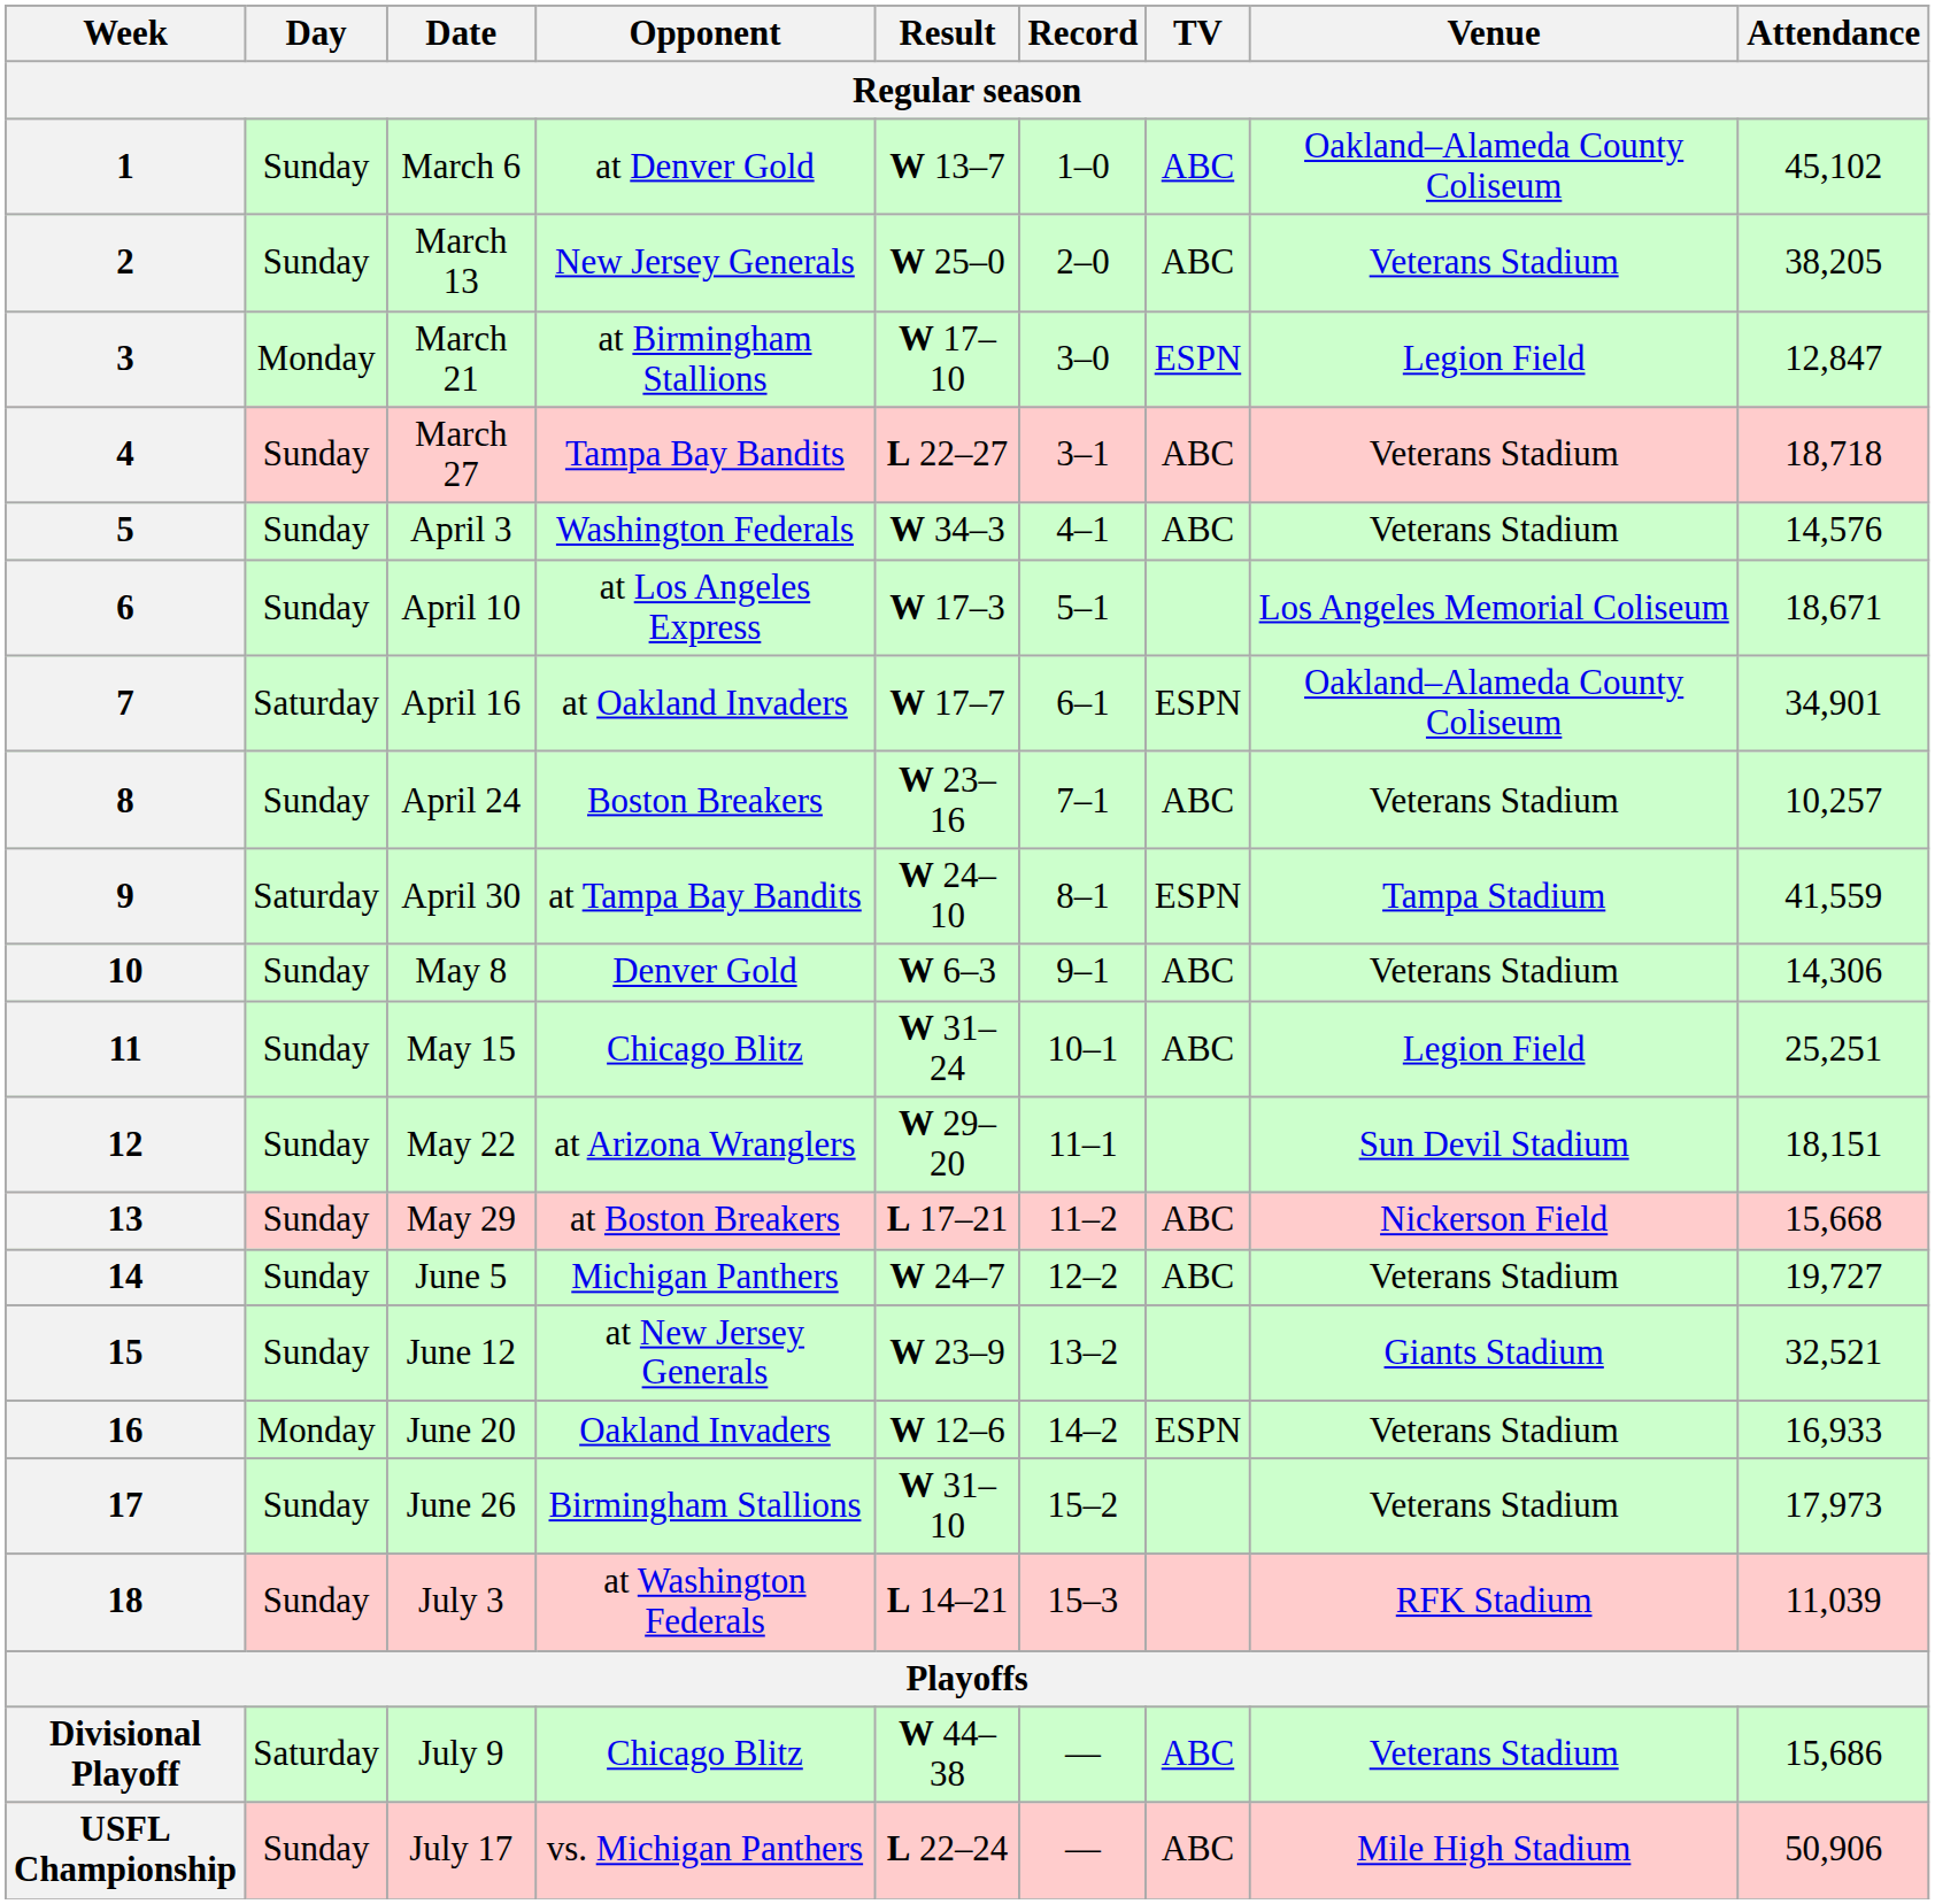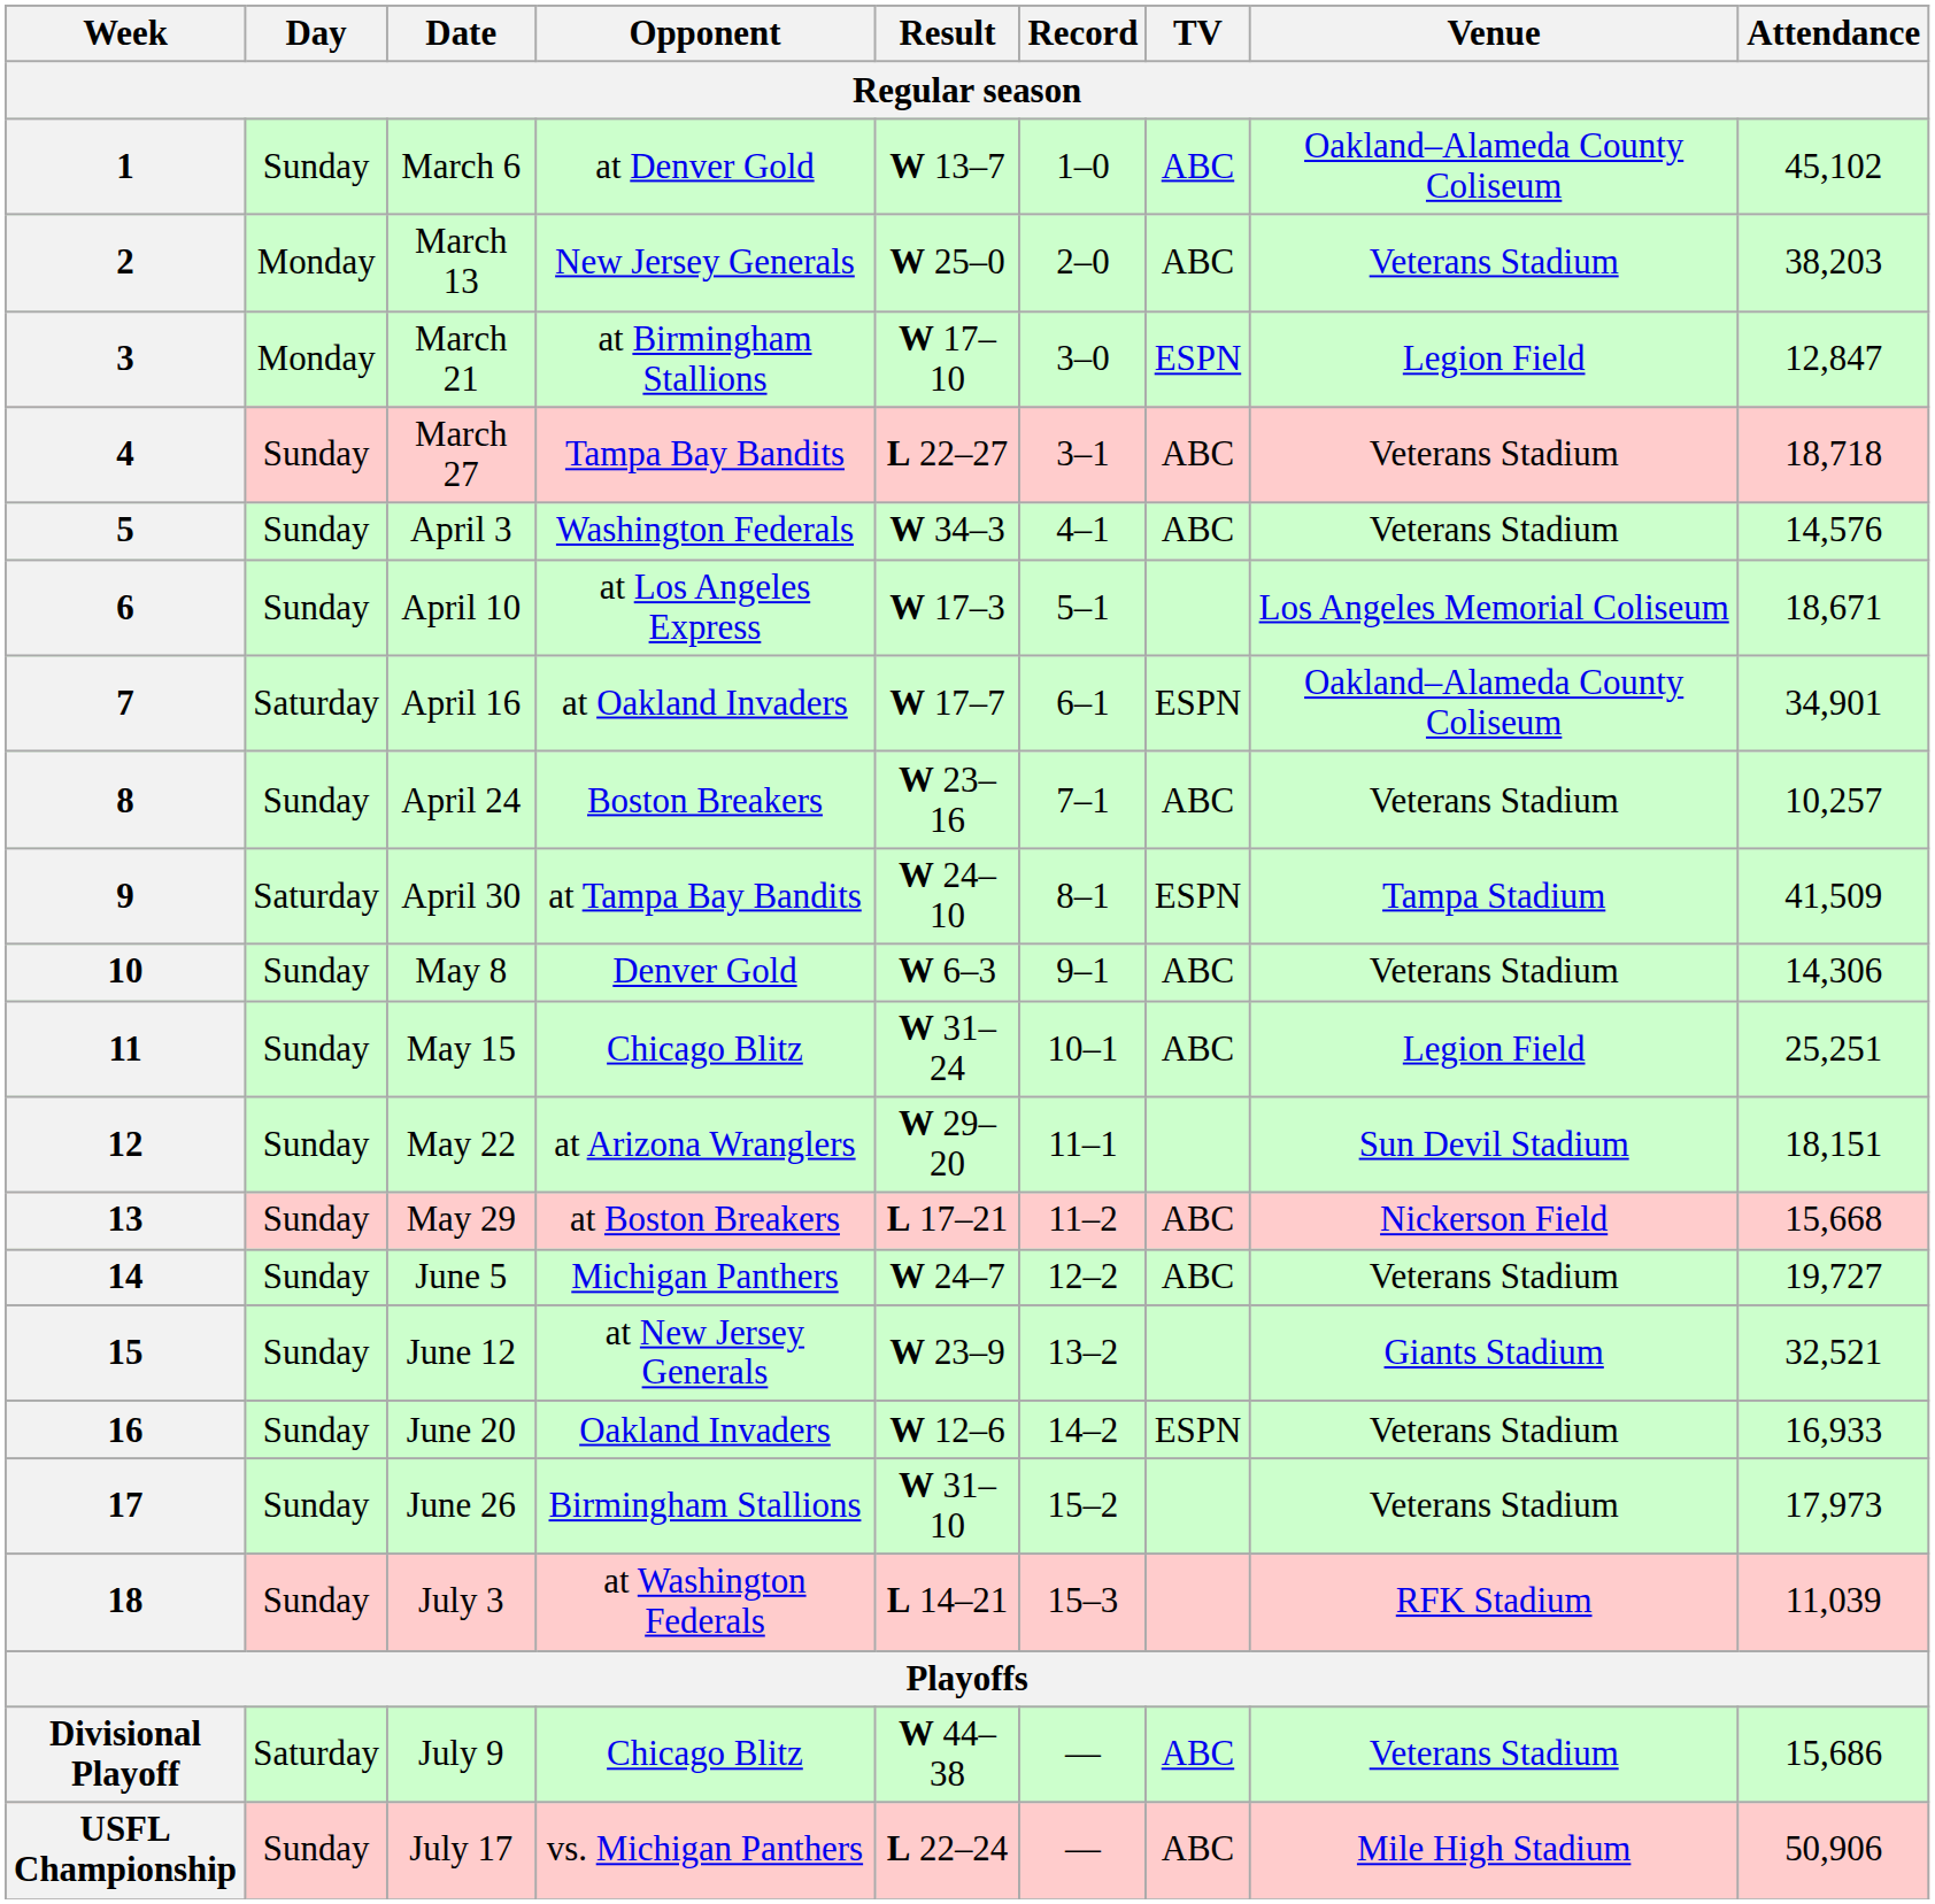2 | Day: Sunday -> Monday
2 | Attendance: 38,205 -> 38,203
9 | Attendance: 41,559 -> 41,509
16 | Day: Monday -> Sunday
